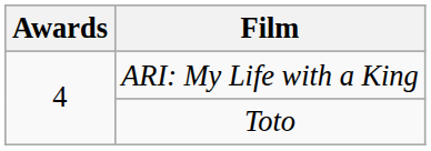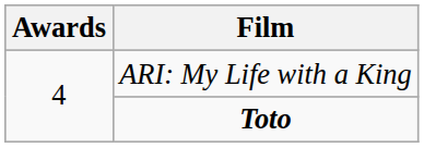Toto | Film: normal -> bold
